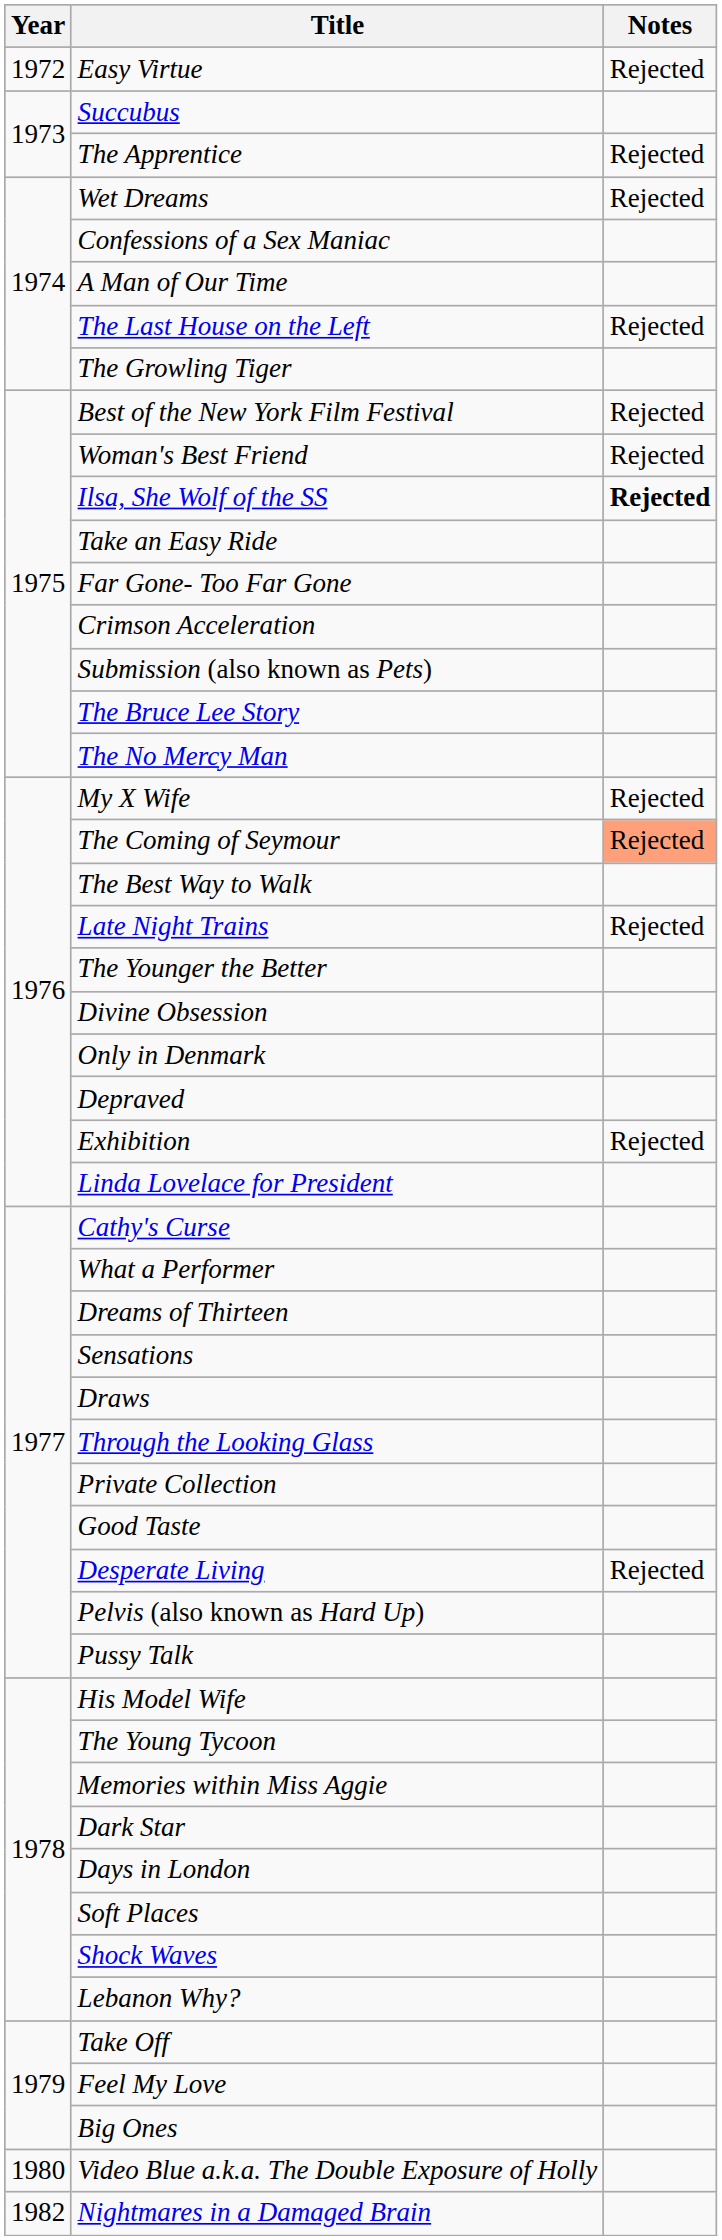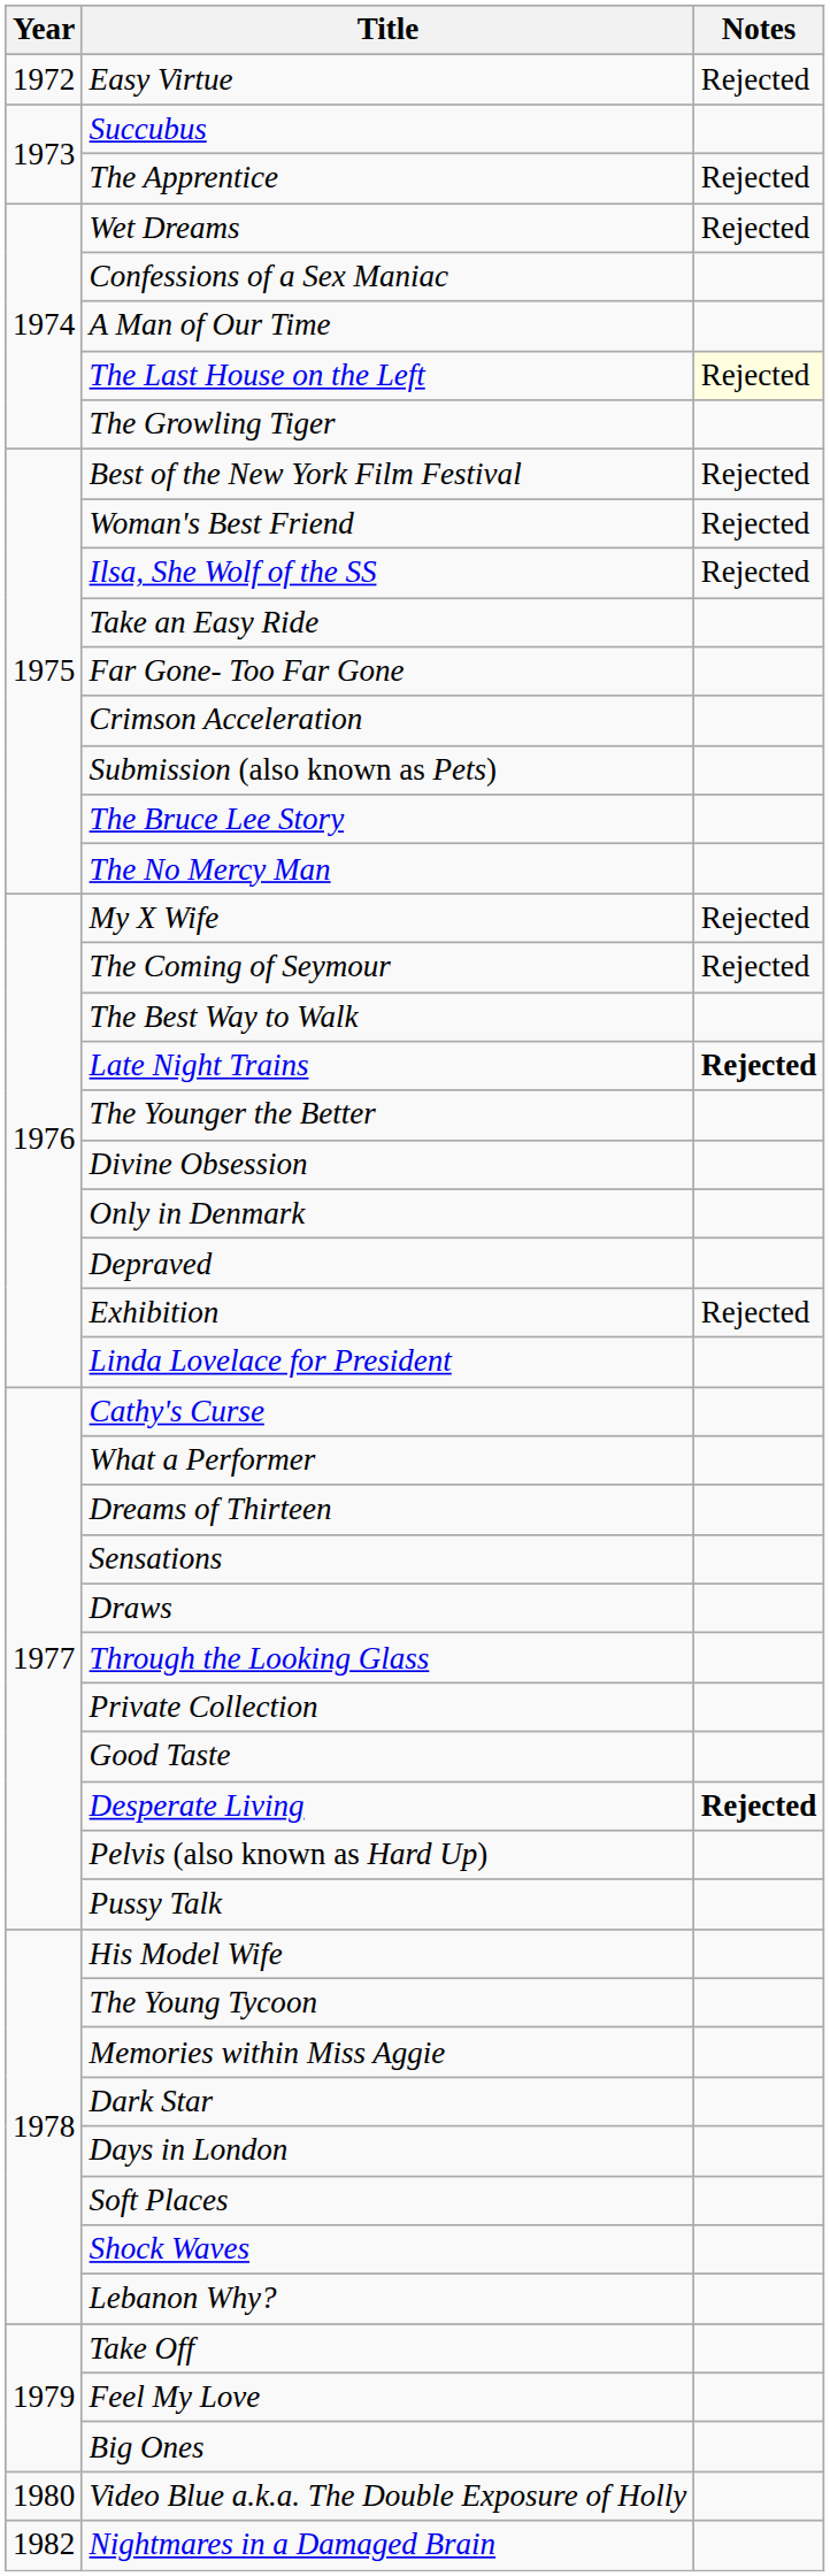The Last House on the Left | Notes: no background -> lightyellow background
Ilsa, She Wolf of the SS | Notes: bold -> normal
The Coming of Seymour | Notes: lightsalmon background -> no background
Late Night Trains | Notes: normal -> bold
Desperate Living | Notes: normal -> bold
